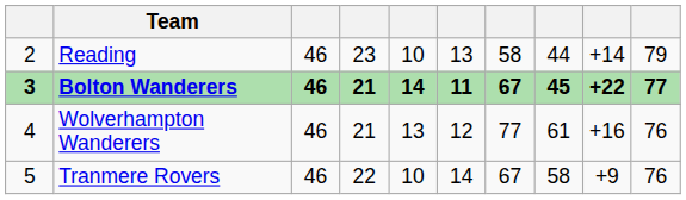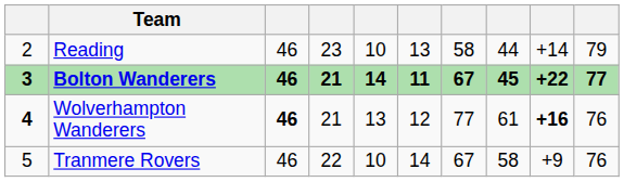Wolverhampton Wanderers | column 1: normal -> bold
Wolverhampton Wanderers | column 3: normal -> bold
Wolverhampton Wanderers | column 9: normal -> bold
